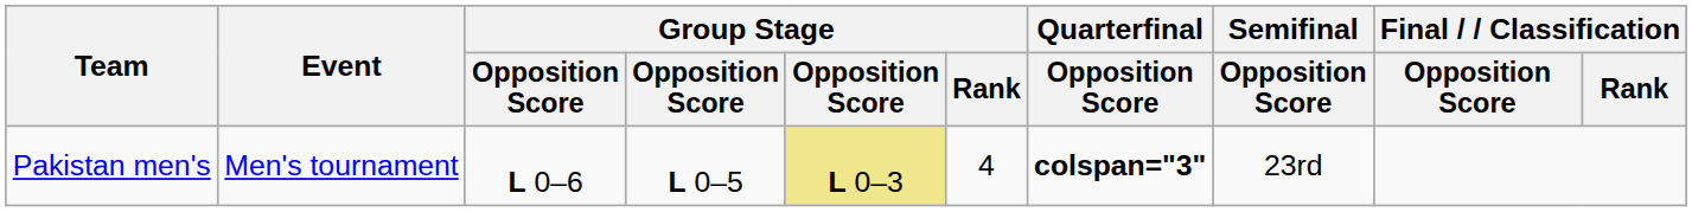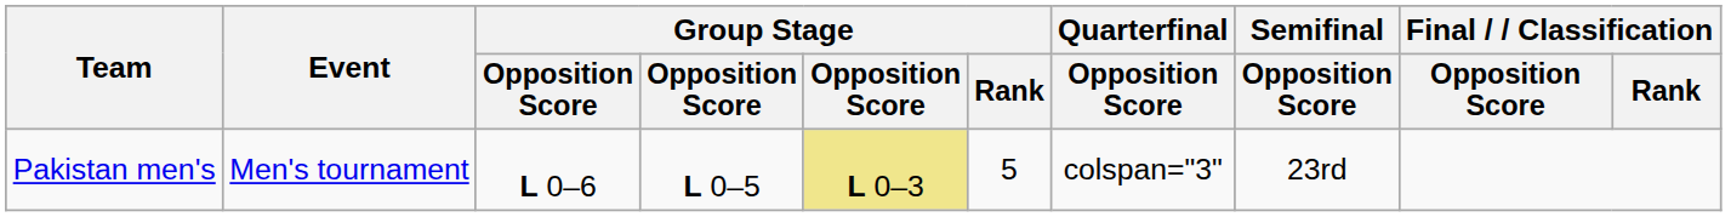Pakistan men's | Group Stage / Rank: 4 -> 5
Pakistan men's | Quarterfinal / Opposition Score: bold -> normal
